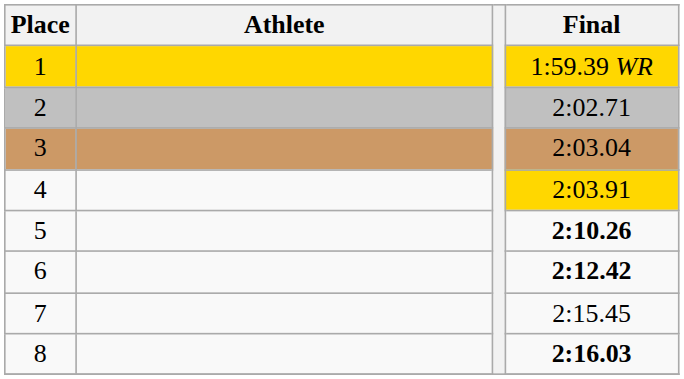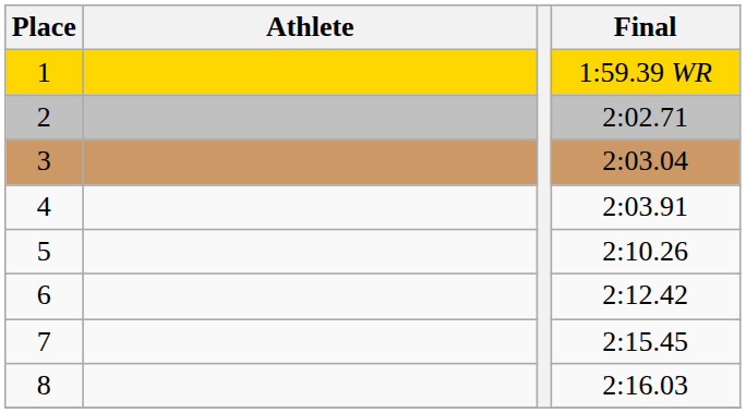4 | Final: gold background -> no background
5 | Final: bold -> normal
6 | Final: bold -> normal
8 | Final: bold -> normal
